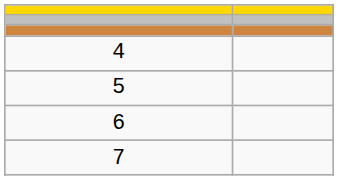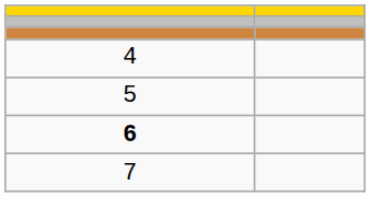row 6 | column 1: normal -> bold
